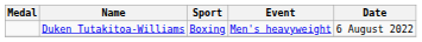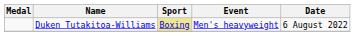Duken Tutakitoa-Williams | Sport: no background -> khaki background
